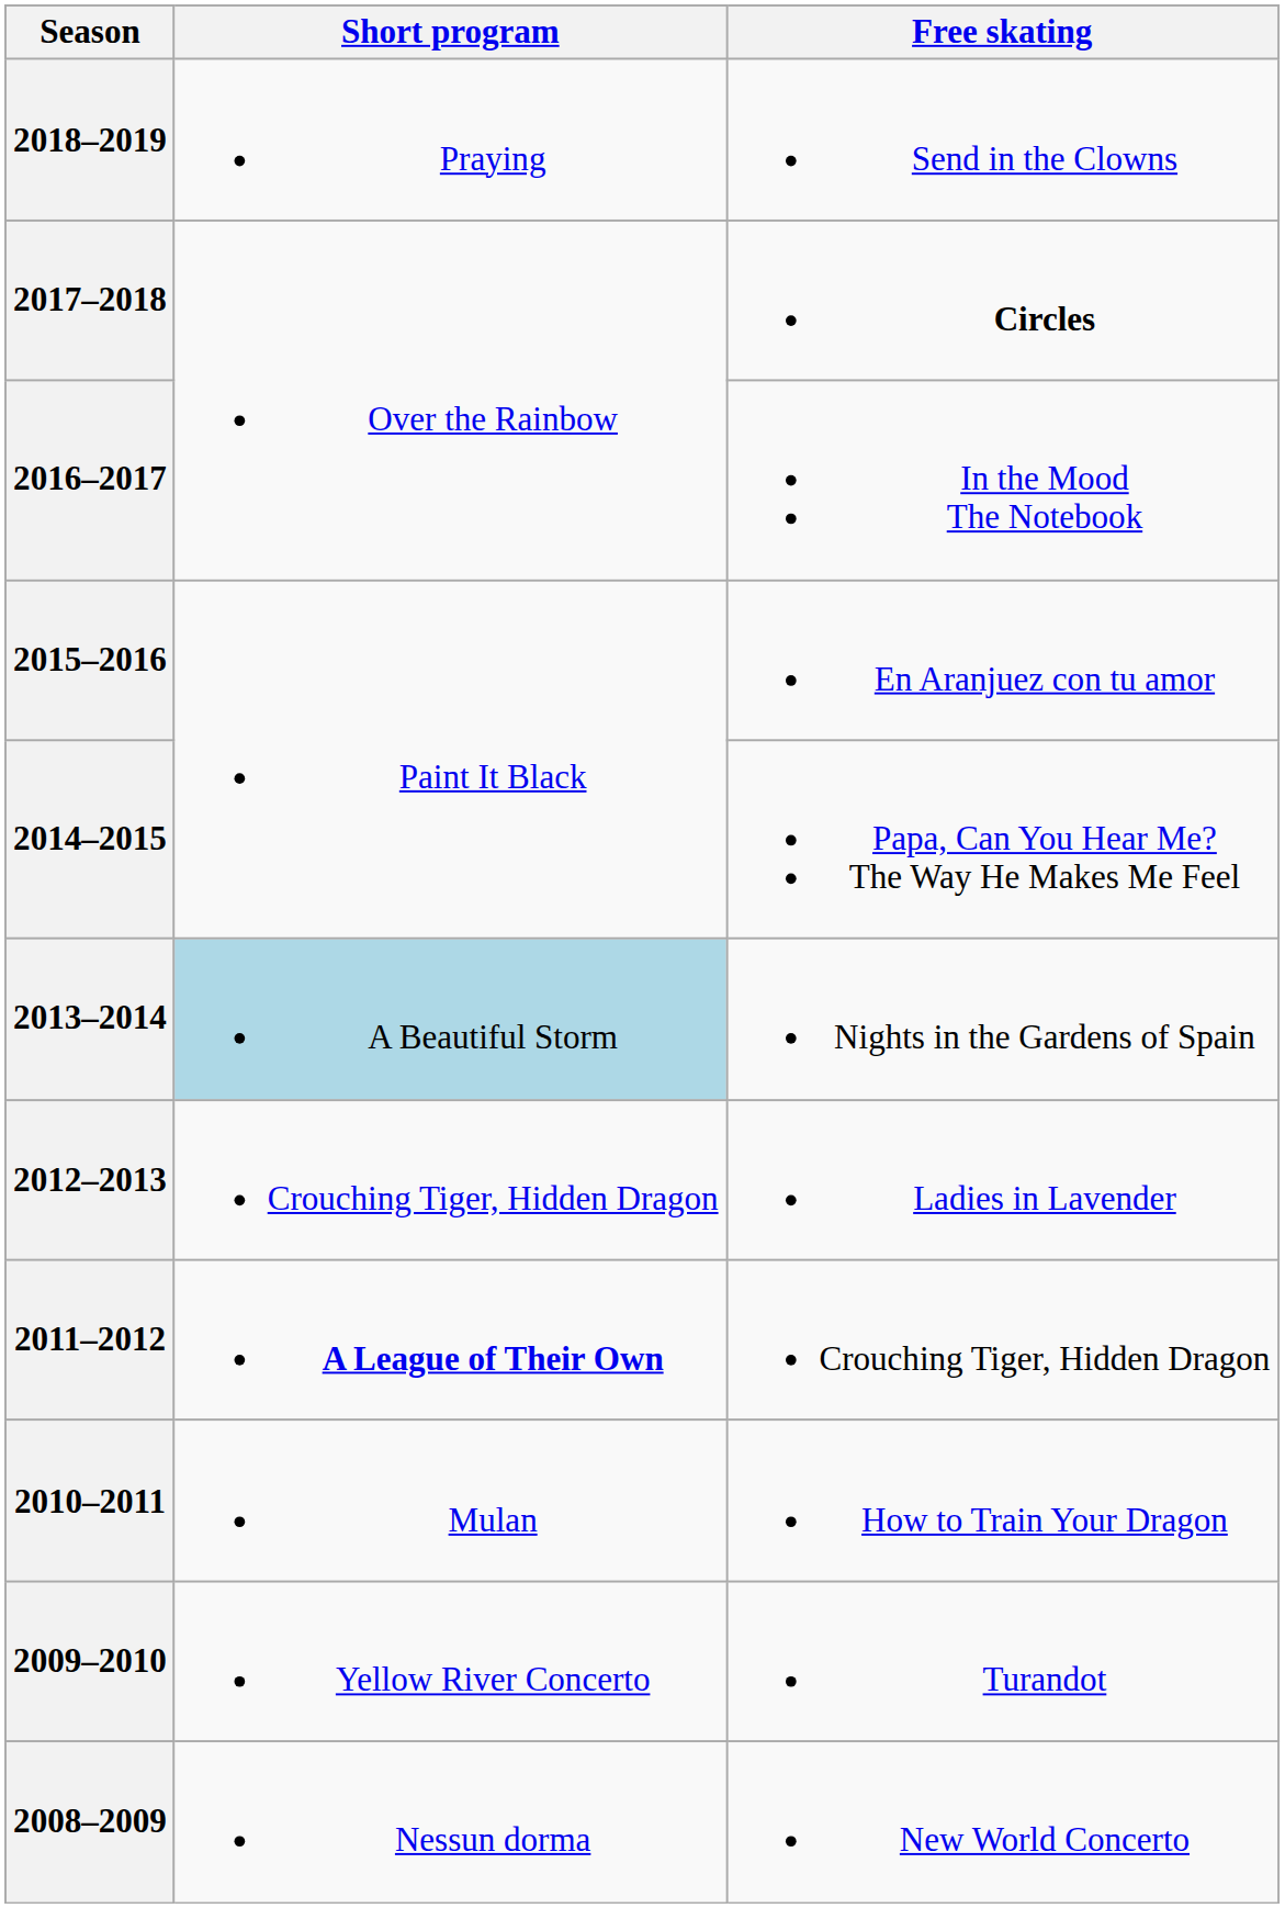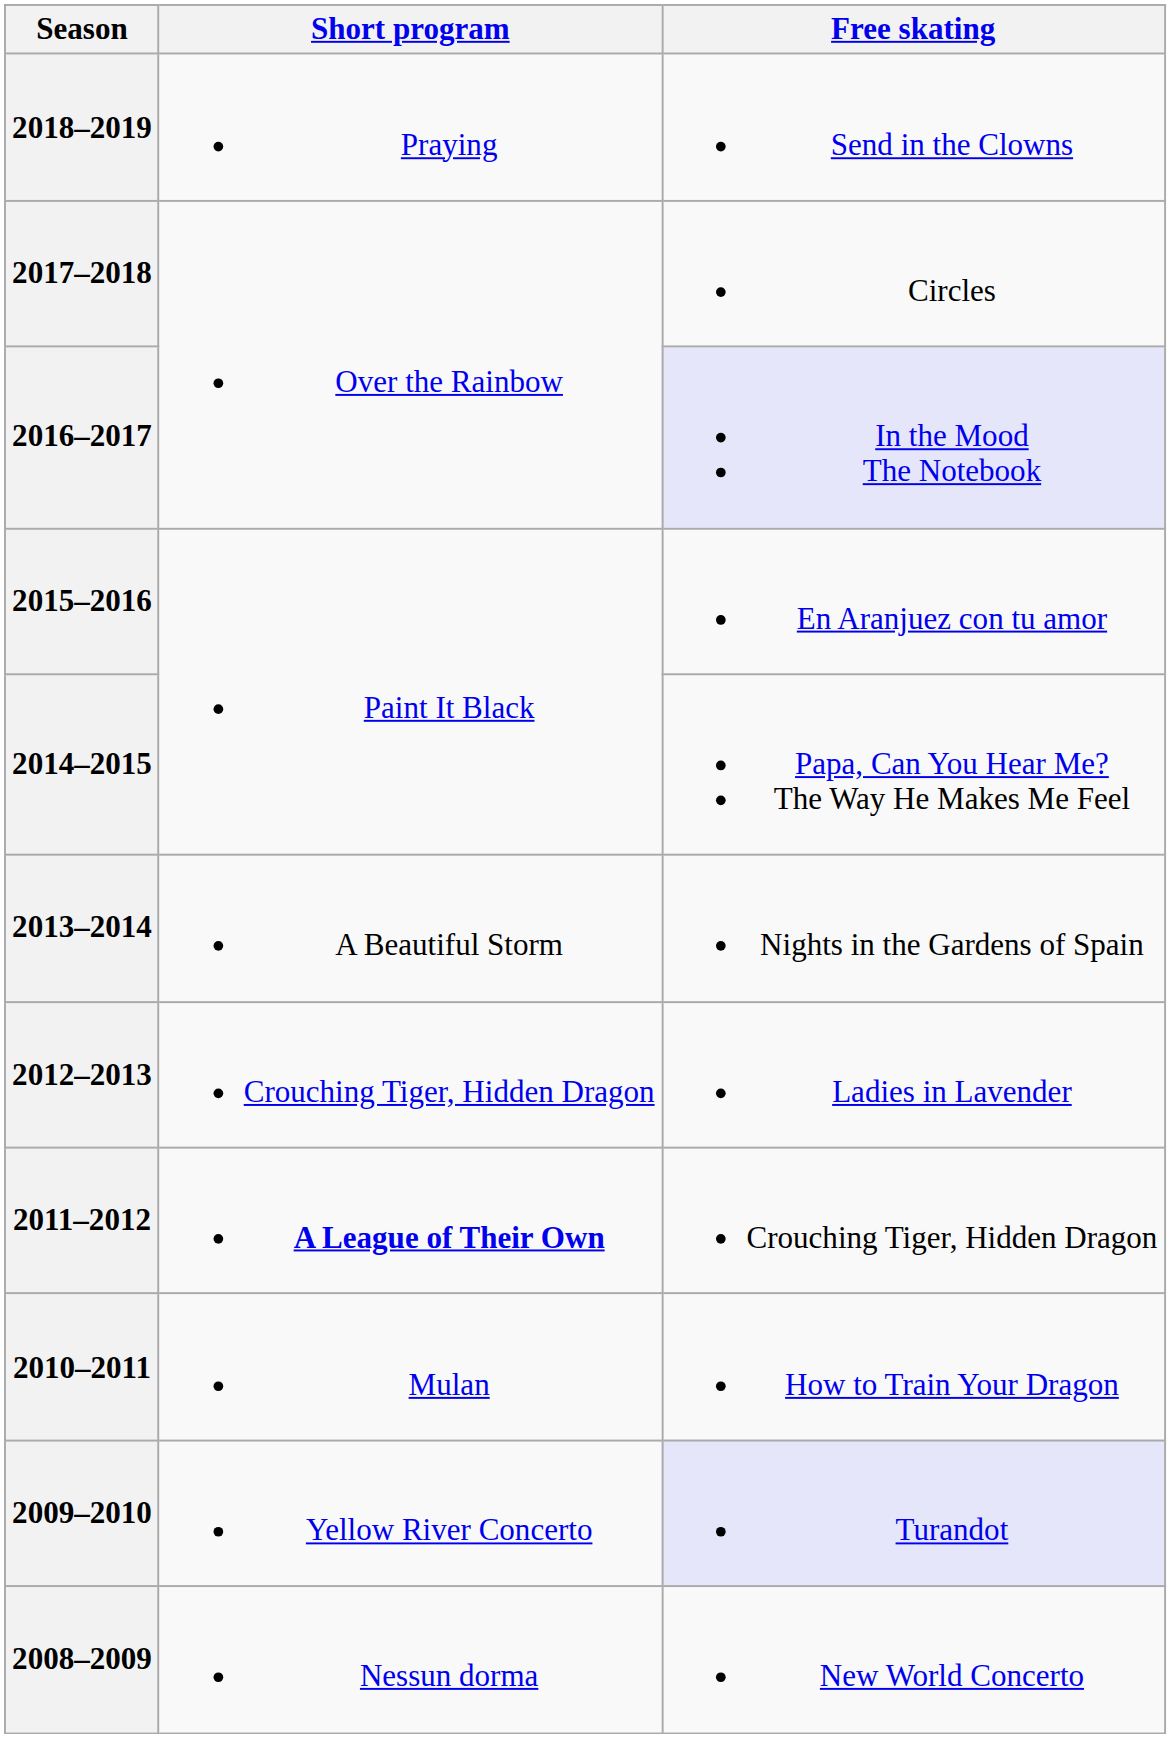2017–2018 | Free skating: bold -> normal
2016–2017 | Free skating: no background -> lavender background
2013–2014 | Short program: lightblue background -> no background
2009–2010 | Free skating: no background -> lavender background
